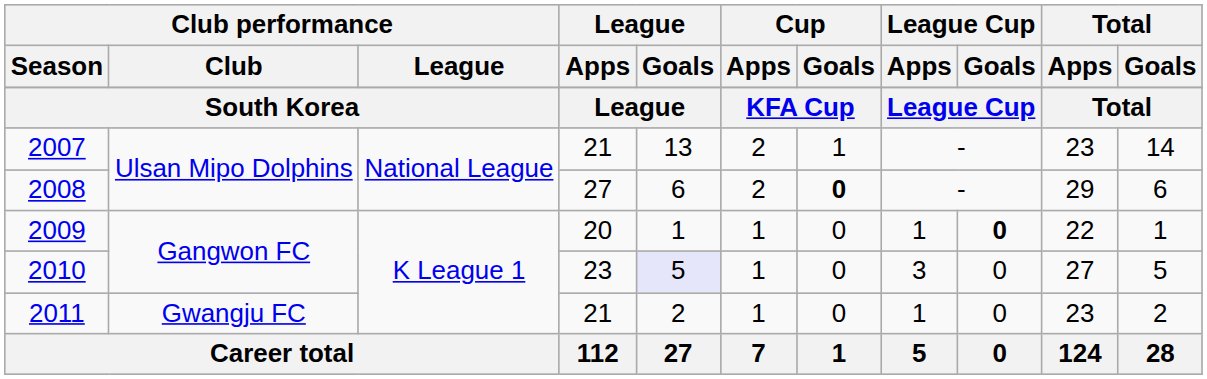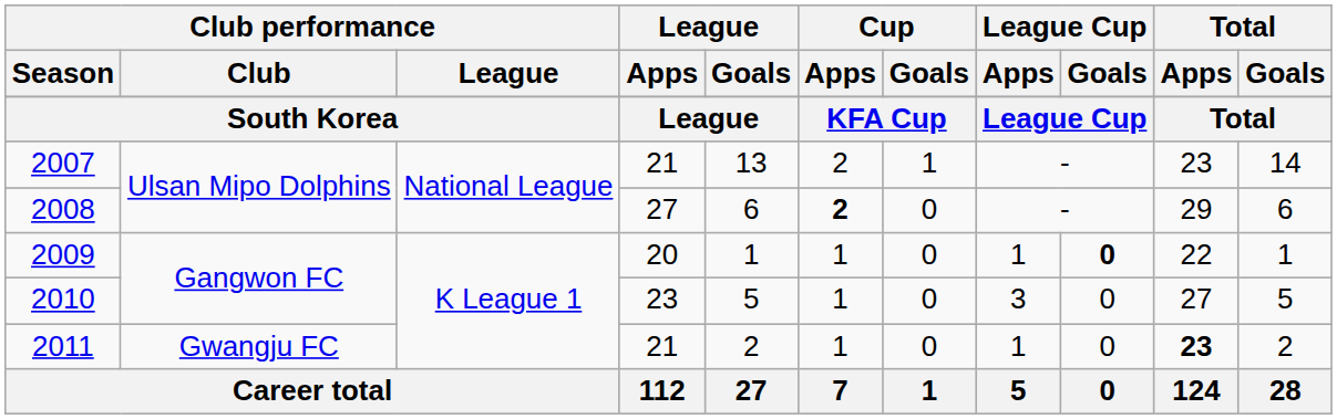2008 | Cup / Apps: normal -> bold
2008 | Cup / Goals: bold -> normal
2010 | League / Goals: lavender background -> no background
2011 | Total / Apps: normal -> bold
